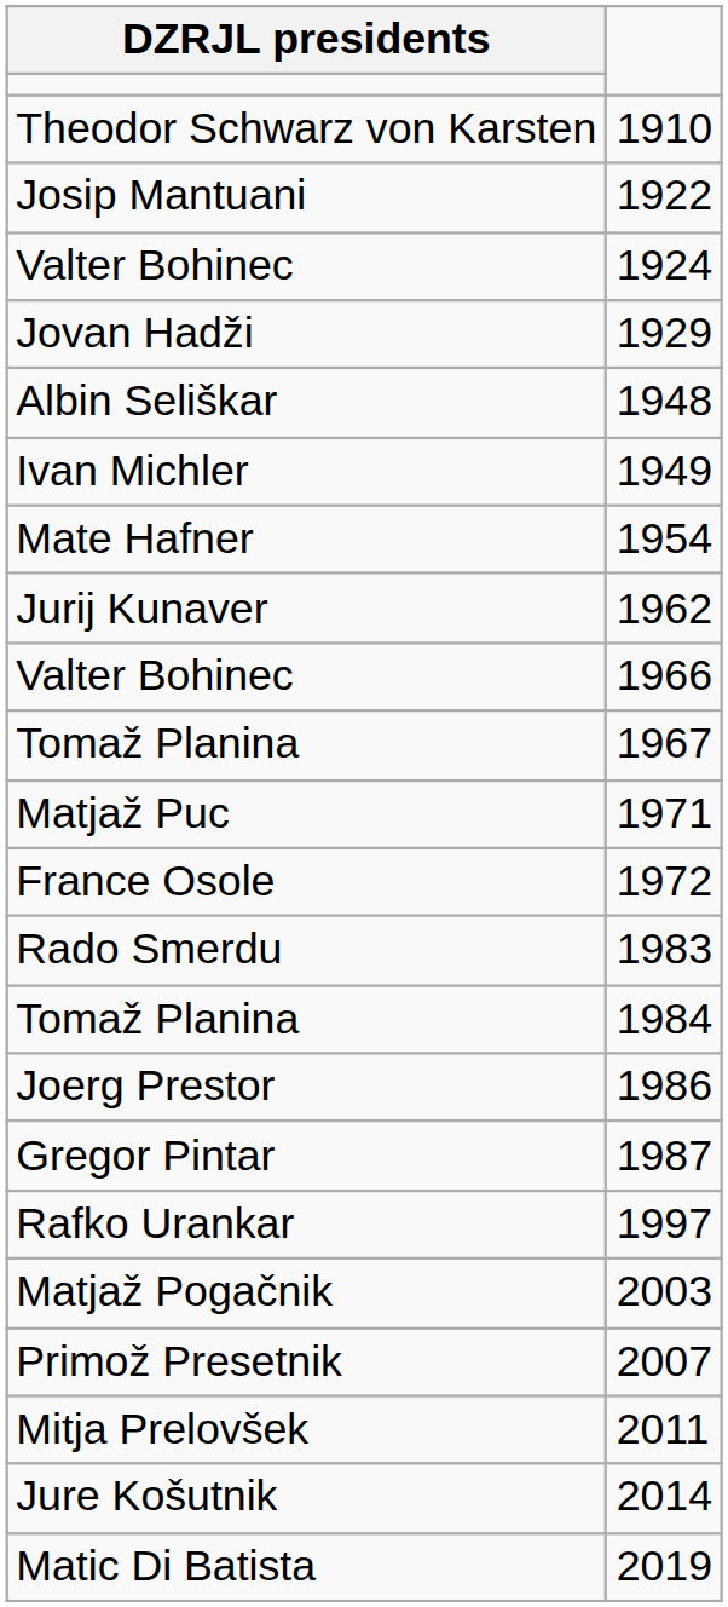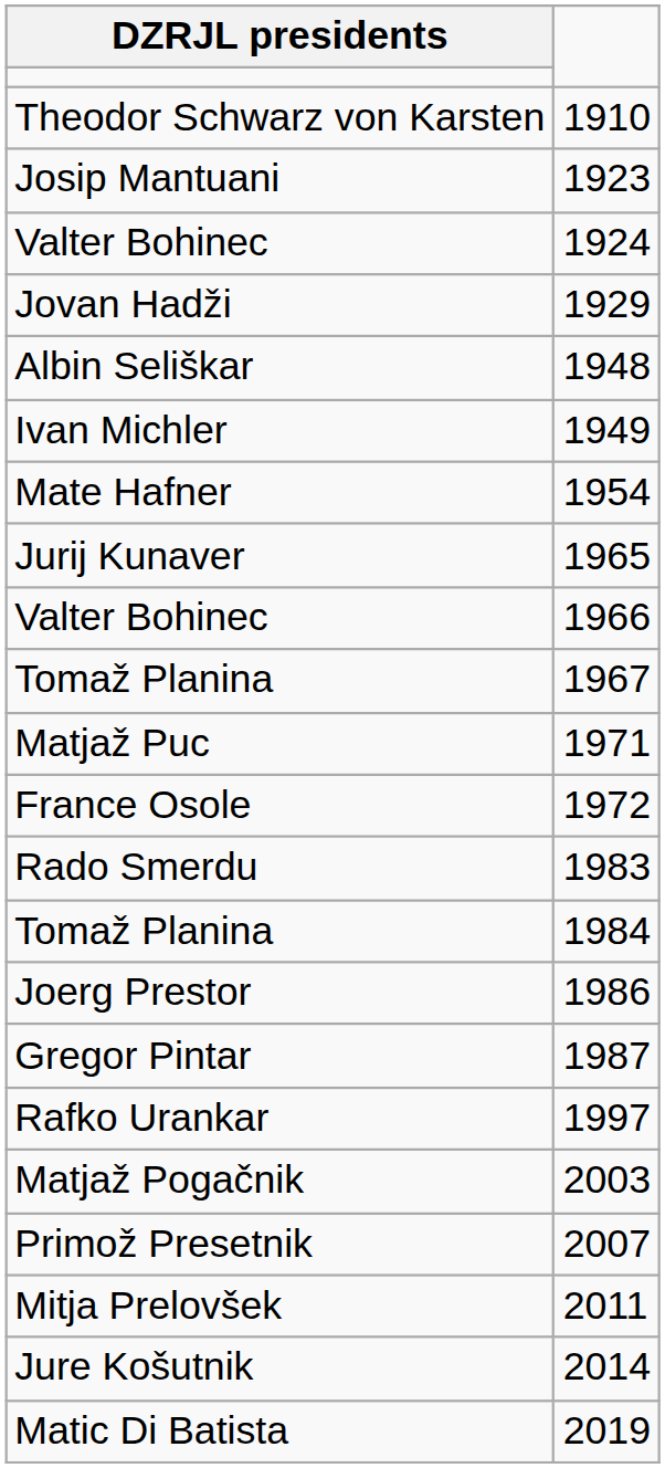row 4 | column 2: 1922 -> 1923
row 10 | column 2: 1962 -> 1965
